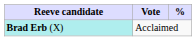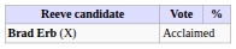Brad Erb (X) | Reeve candidate: paleturquoise background -> no background
